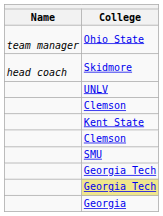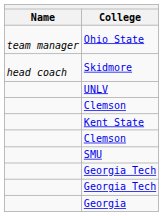row 11 | College: khaki background -> no background
